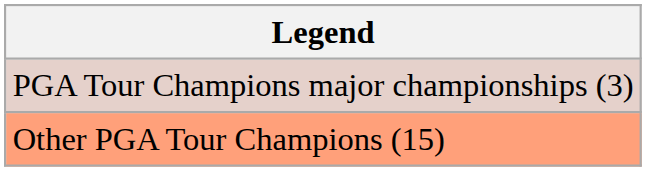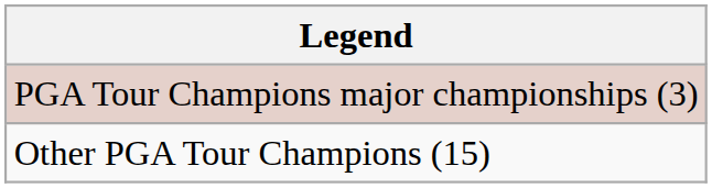row 3 | column 1: lightsalmon background -> no background
